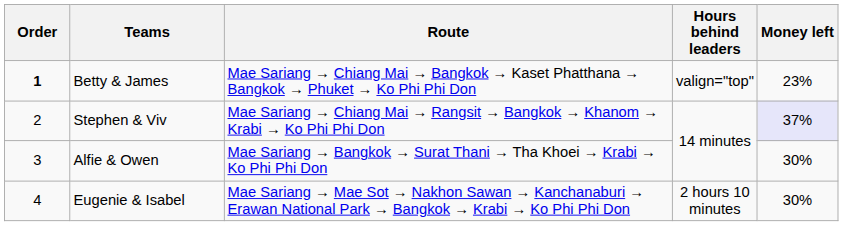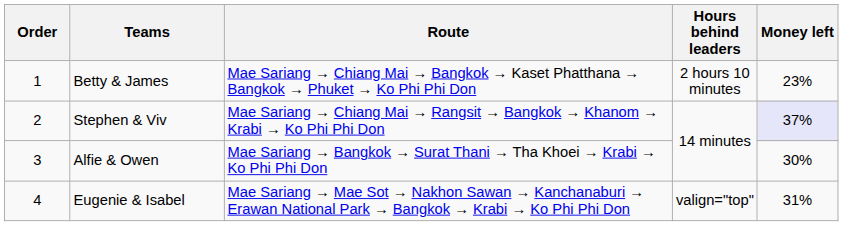Betty & James | Order: bold -> normal
Betty & James | Hours behind leaders: valign="top" -> 2 hours 10 minutes
Eugenie & Isabel | Hours behind leaders: 2 hours 10 minutes -> valign="top"
Eugenie & Isabel | Money left: 30% -> 31%
